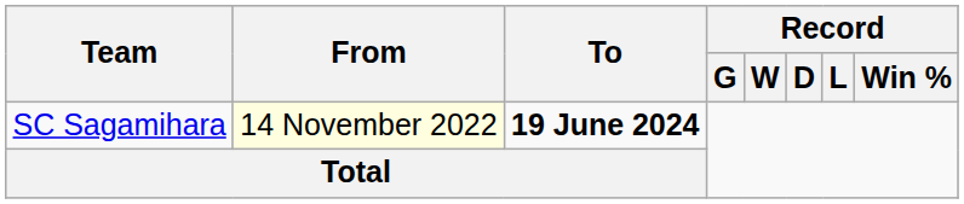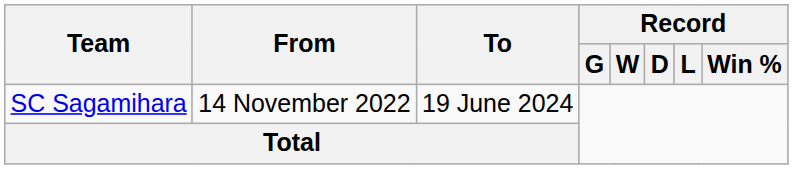SC Sagamihara | From: lightyellow background -> no background
SC Sagamihara | To: bold -> normal
